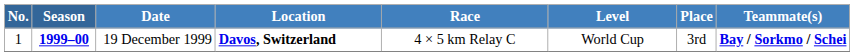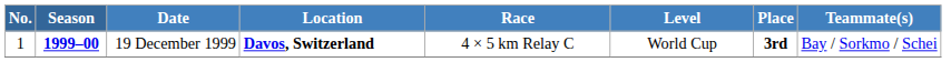19 December 1999 | Place: normal -> bold
19 December 1999 | Teammate(s): bold -> normal
